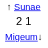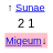row 3 | column 1: no background -> pink background
